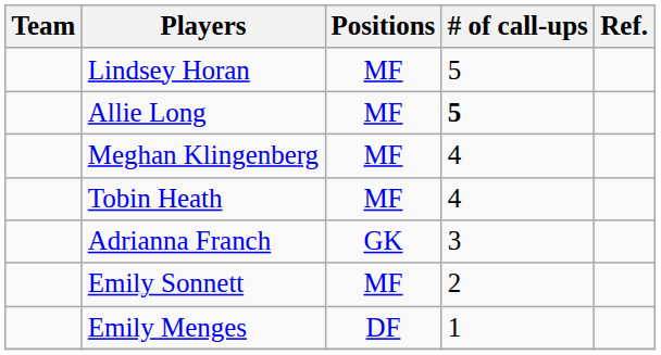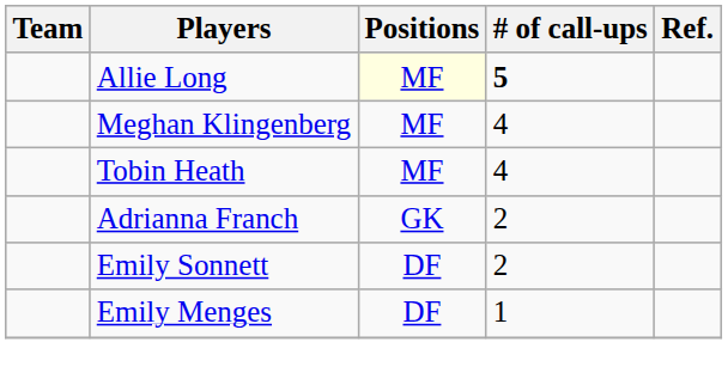- row: Lindsey Horan | MF | 5
Allie Long | Positions: no background -> lightyellow background
Adrianna Franch | # of call-ups: 3 -> 2
Emily Sonnett | Positions: MF -> DF
